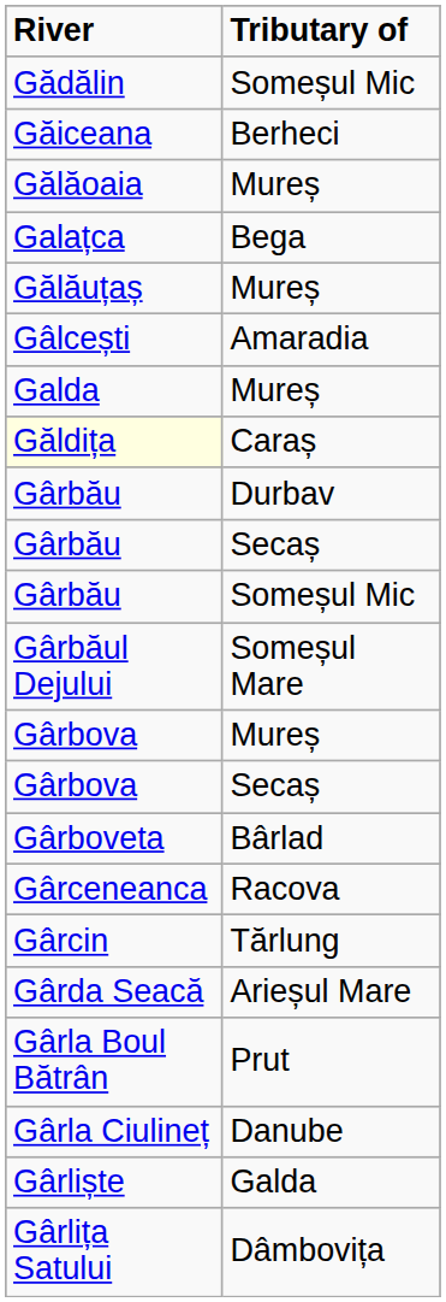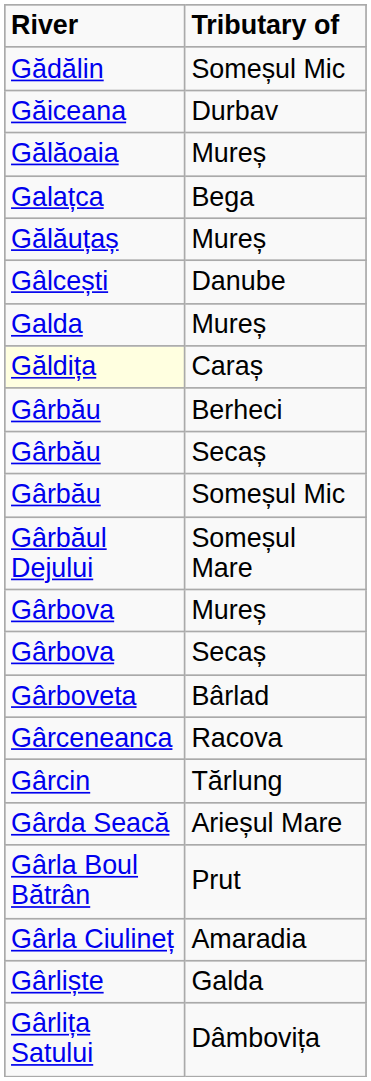row 3 | Tributary of: Berheci -> Durbav
row 7 | Tributary of: Amaradia -> Danube
row 10 | Tributary of: Durbav -> Berheci
row 21 | Tributary of: Danube -> Amaradia
